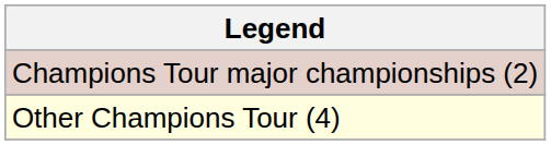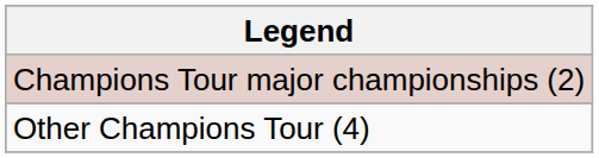row 3 | column 1: lightyellow background -> no background
